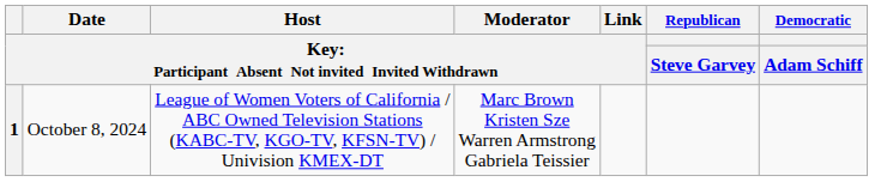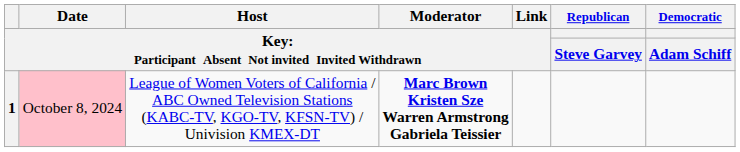1 | column 2: no background -> pink background
1 | column 4: normal -> bold
